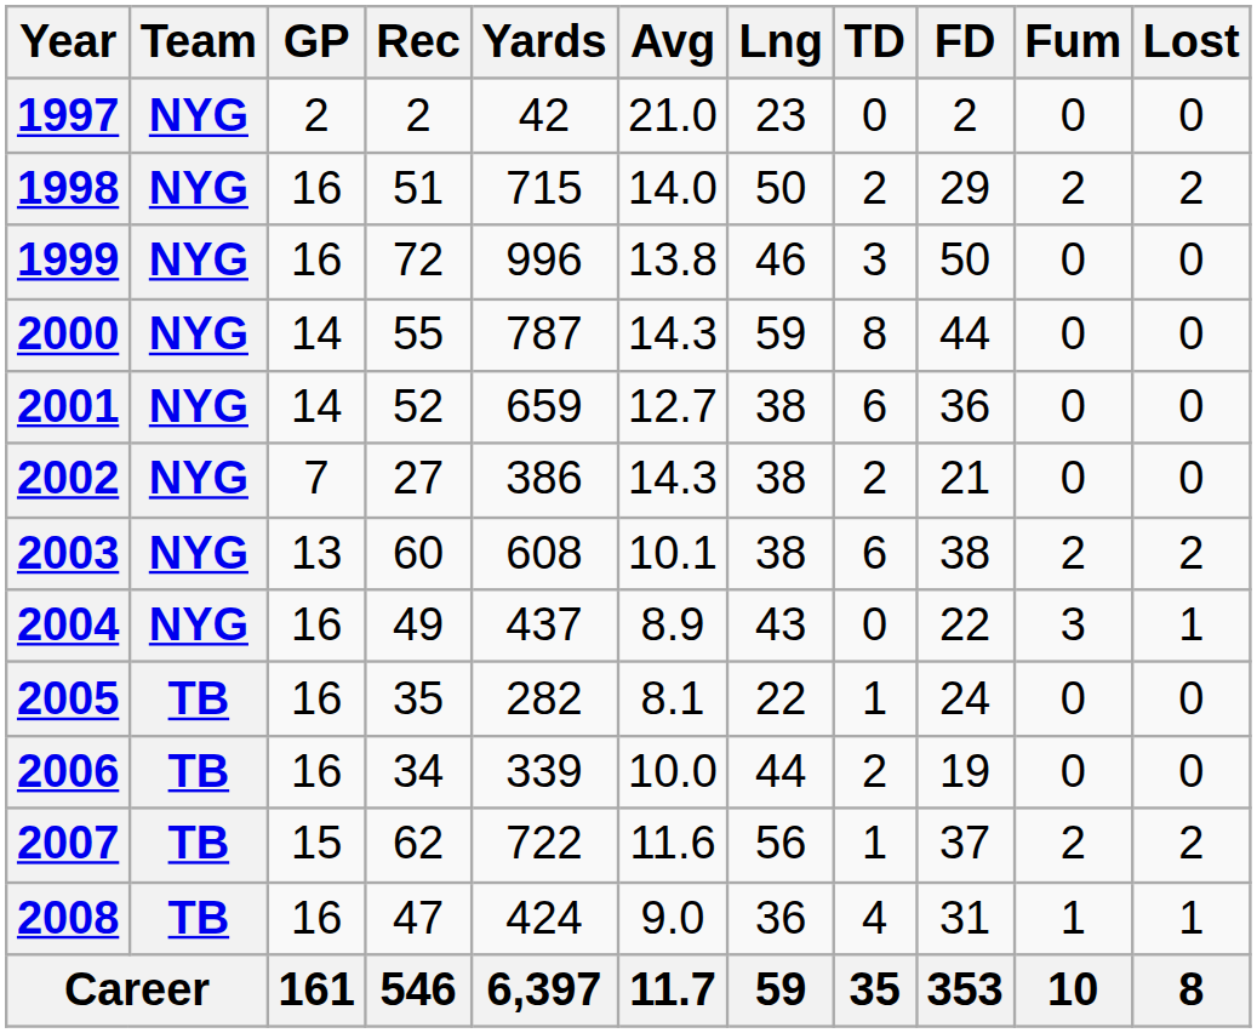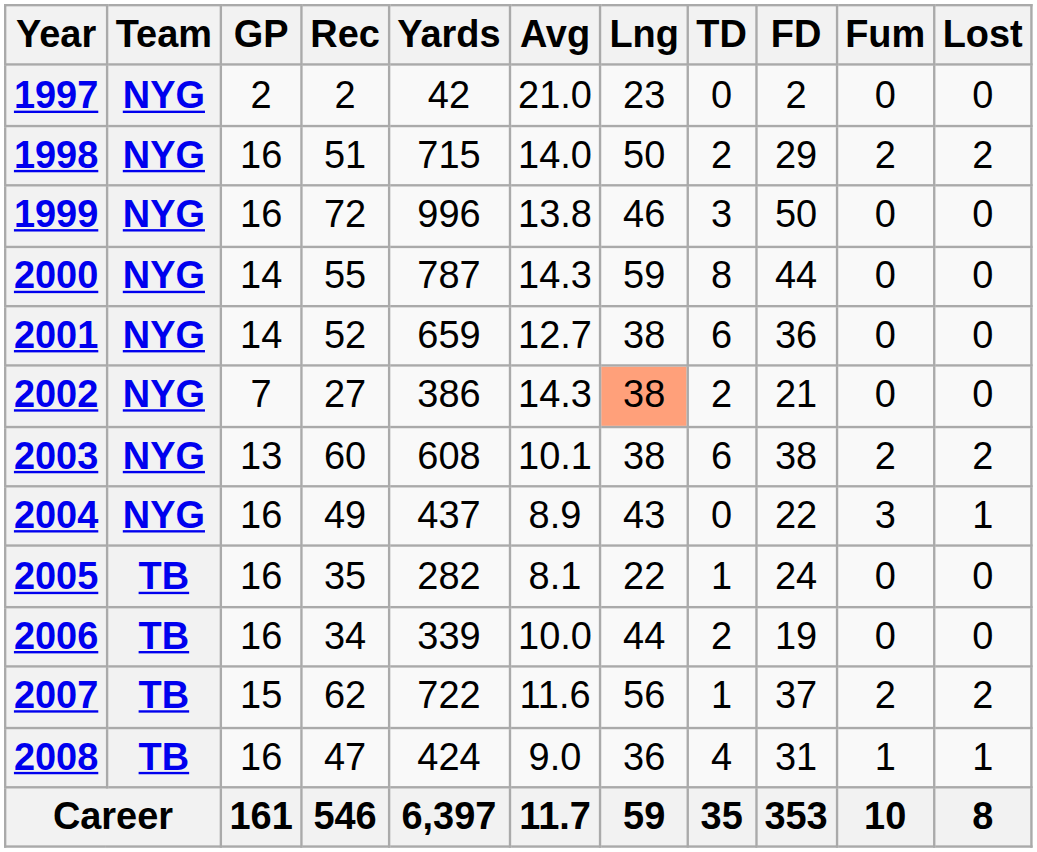2002 | Lng: no background -> lightsalmon background
